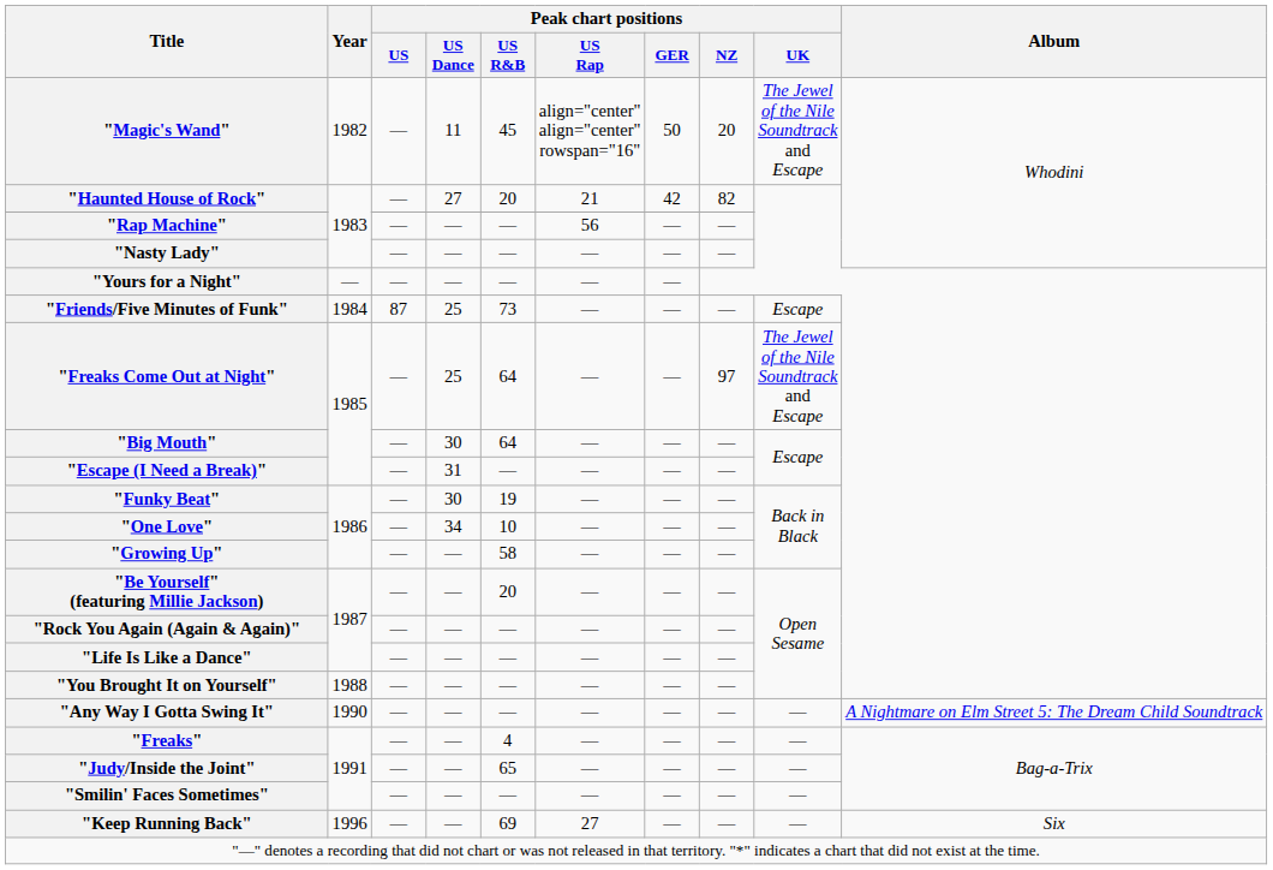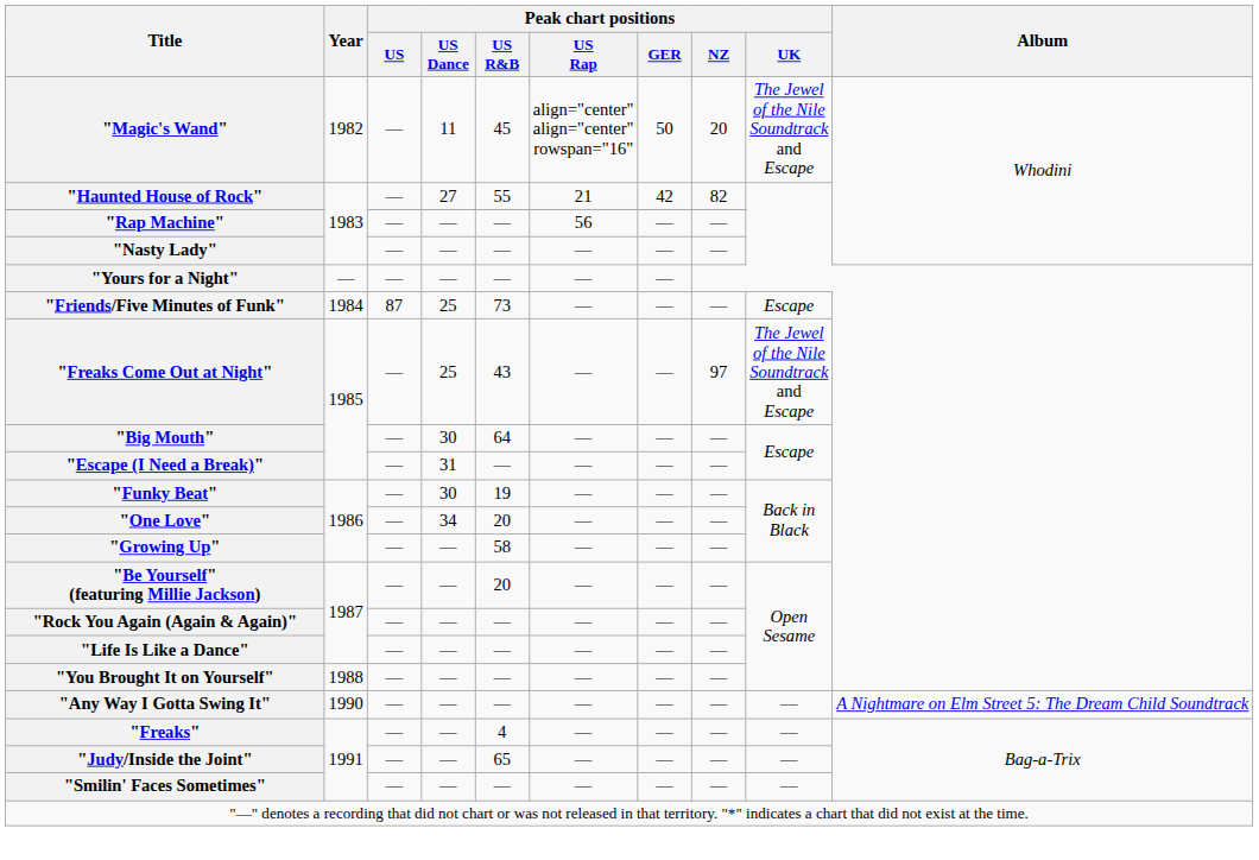"Haunted House of Rock" | Peak chart positions / US R&B: 20 -> 55
"Freaks Come Out at Night" | Peak chart positions / US R&B: 64 -> 43
"One Love" | Peak chart positions / US R&B: 10 -> 20
- row: "Keep Running Back" | 1996 | — | — | 69 | 27 | — | — | — | Six
